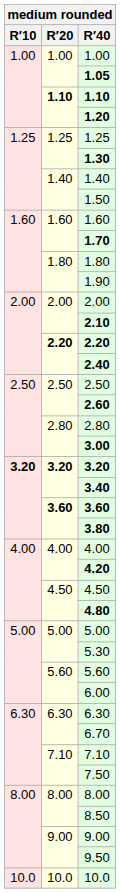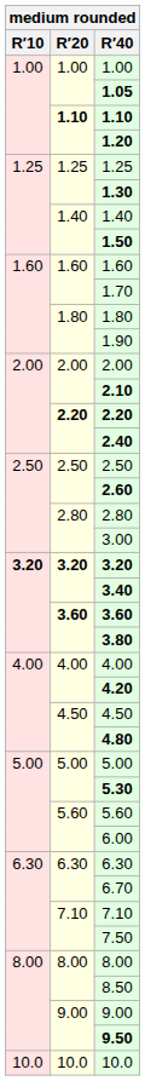1.50 | R′40: normal -> bold
1.70 | R′40: bold -> normal
3.00 | R′40: bold -> normal
5.30 | R′40: normal -> bold
9.50 | R′40: normal -> bold
